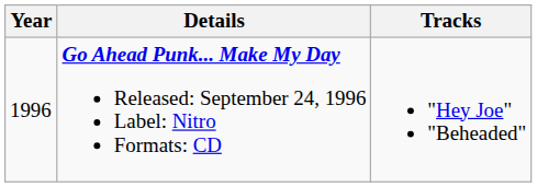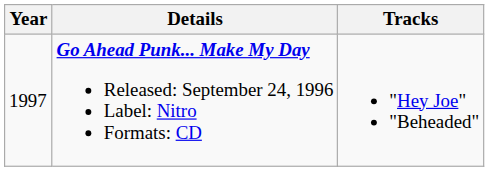row 2 | Year: 1996 -> 1997
